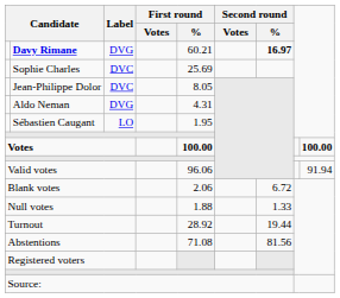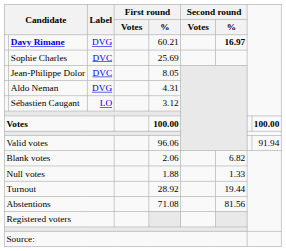Sébastien Caugant | First round / %: 1.95 -> 3.12
Blank votes | Second round / %: 6.72 -> 6.82
